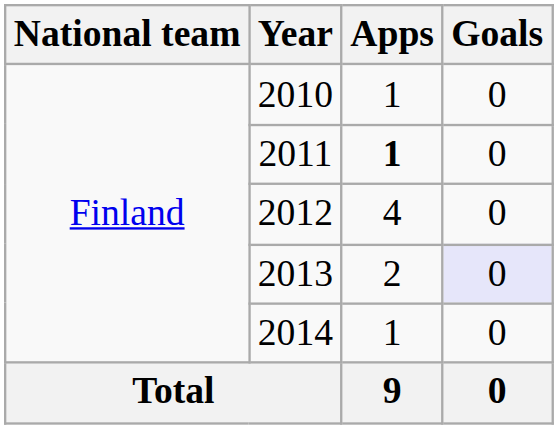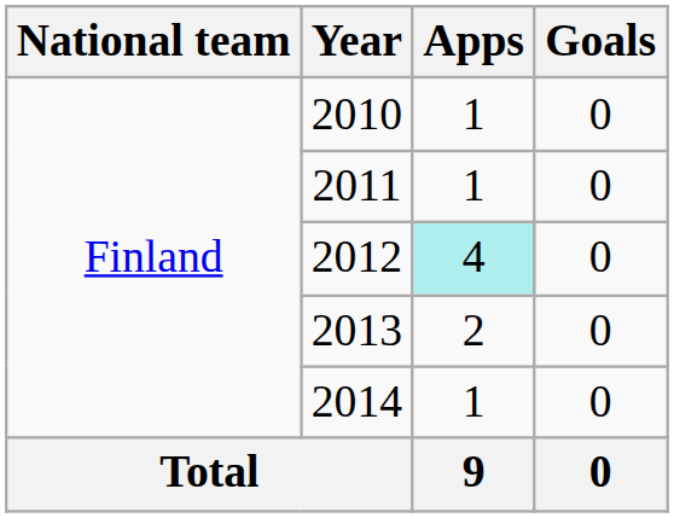2011 | Apps: bold -> normal
2012 | Apps: no background -> paleturquoise background
2013 | Goals: lavender background -> no background
